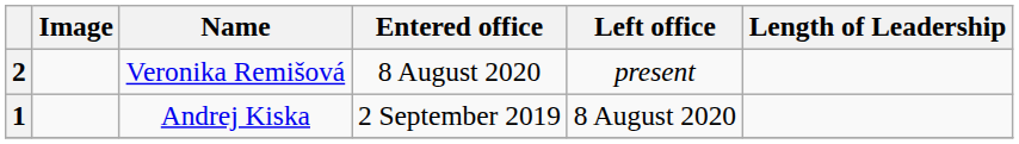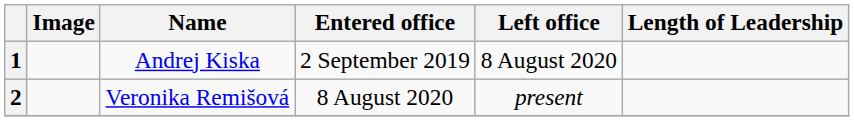rows swapped: 1 <-> 2
